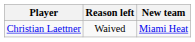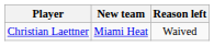columns swapped: Reason left <-> New team
